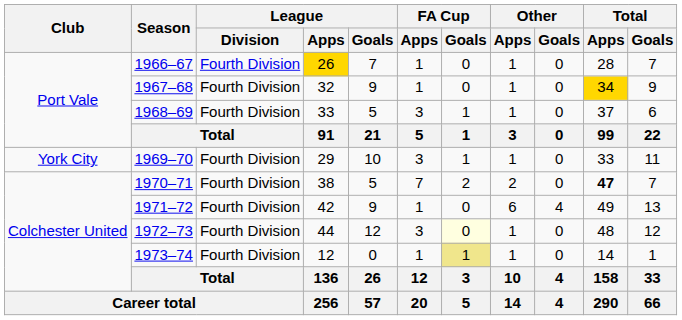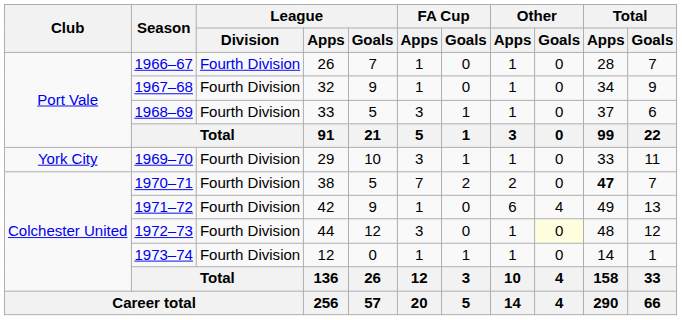1966–67 | League / Apps: gold background -> no background
1967–68 | Total / Apps: gold background -> no background
1972–73 | FA Cup / Goals: lightyellow background -> no background
1972–73 | Other / Goals: no background -> lightyellow background
1973–74 | FA Cup / Goals: khaki background -> no background
